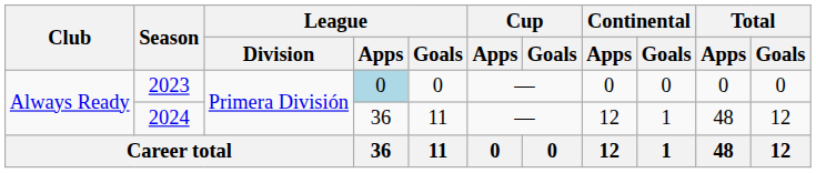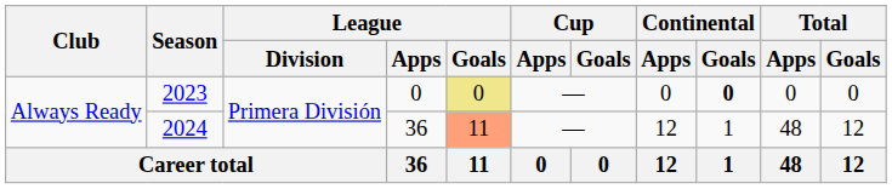2023 | League / Apps: lightblue background -> no background
2023 | League / Goals: no background -> khaki background
2023 | Continental / Goals: normal -> bold
2024 | League / Goals: no background -> lightsalmon background
